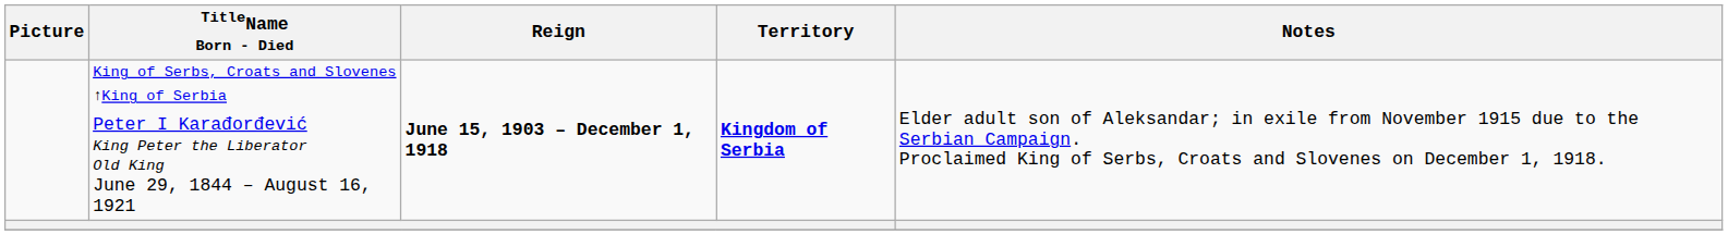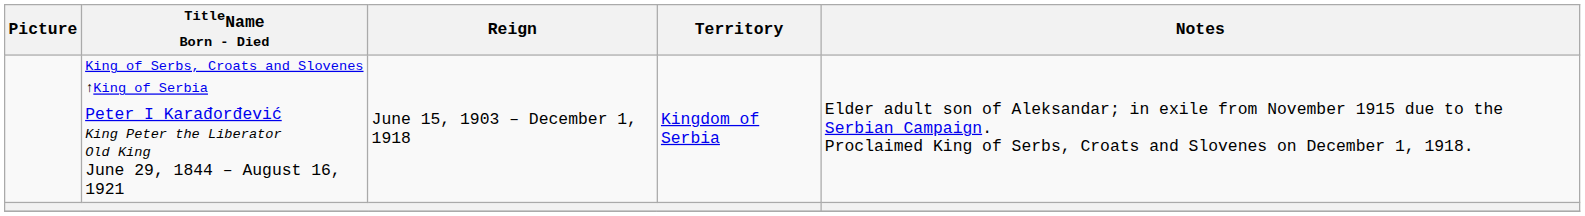row 2 | Reign: bold -> normal
row 2 | Territory: bold -> normal
